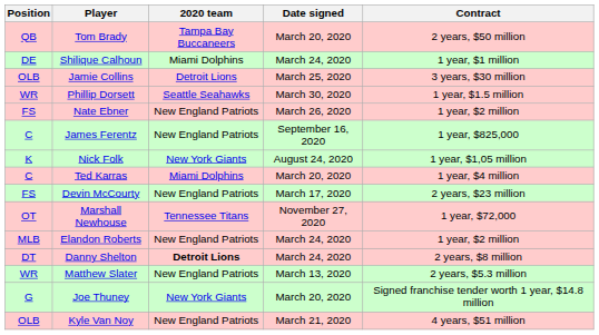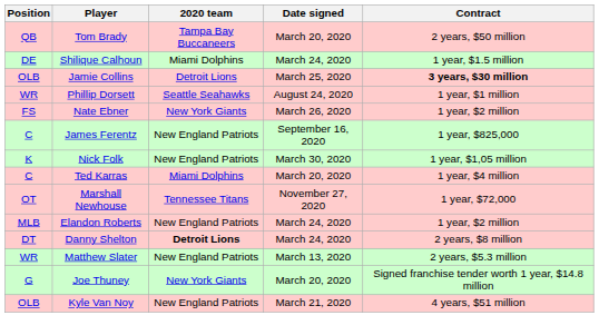Shilique Calhoun | Contract: 1 year, $1 million -> 1 year, $1.5 million
Jamie Collins | Contract: normal -> bold
Phillip Dorsett | Date signed: March 30, 2020 -> August 24, 2020
Phillip Dorsett | Contract: 1 year, $1.5 million -> 1 year, $1 million
Nate Ebner | 2020 team: New England Patriots -> New York Giants
Nick Folk | 2020 team: New York Giants -> New England Patriots
Nick Folk | Date signed: August 24, 2020 -> March 30, 2020
- row: FS | Devin McCourty | New England Patriots | March 17, 2020 | 2 years, $23 million
